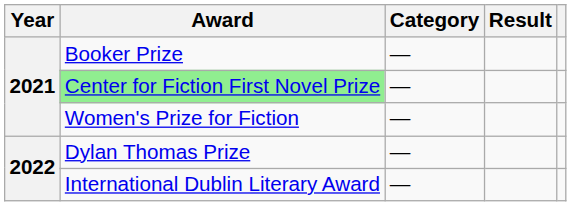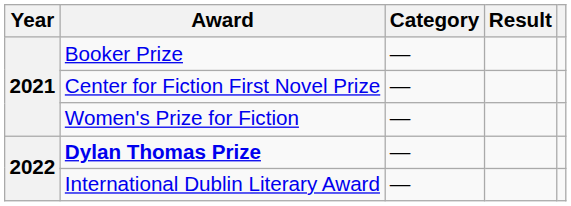Center for Fiction First Novel Prize | Award: lightgreen background -> no background
Dylan Thomas Prize | Award: normal -> bold
